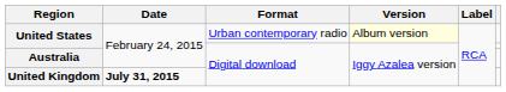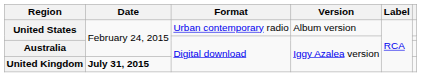United States / Urban contemporary radio | Version: lightyellow background -> no background
